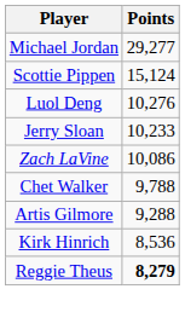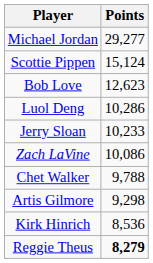+ row: Bob Love | 12,623
Luol Deng | Points: 10,276 -> 10,286
Artis Gilmore | Points: 9,288 -> 9,298
